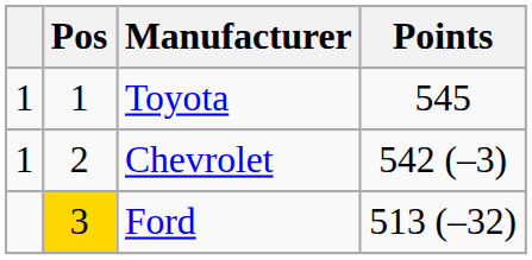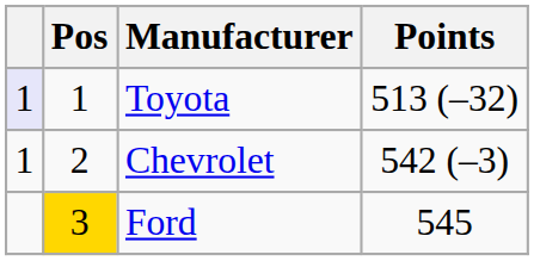Toyota | column 1: no background -> lavender background
Toyota | Points: 545 -> 513 (–32)
Ford | Points: 513 (–32) -> 545
